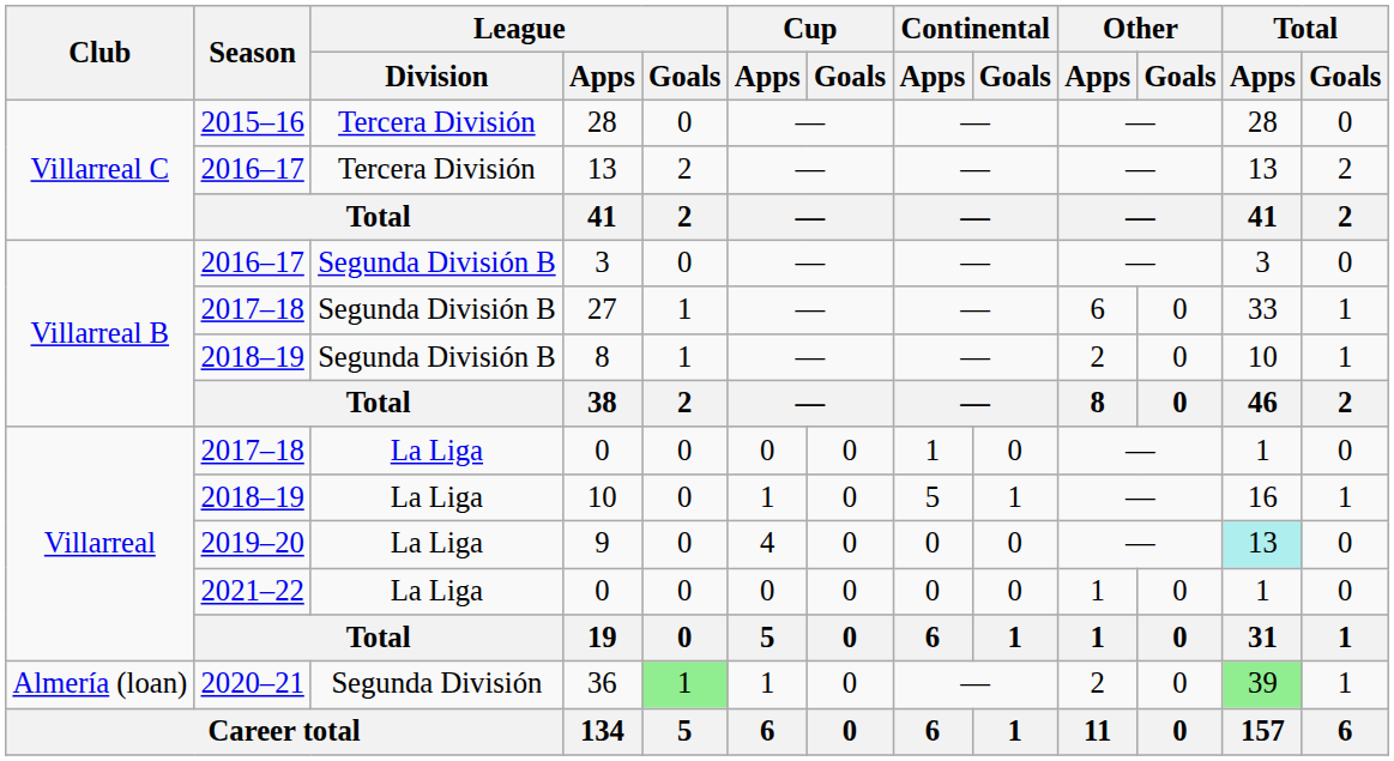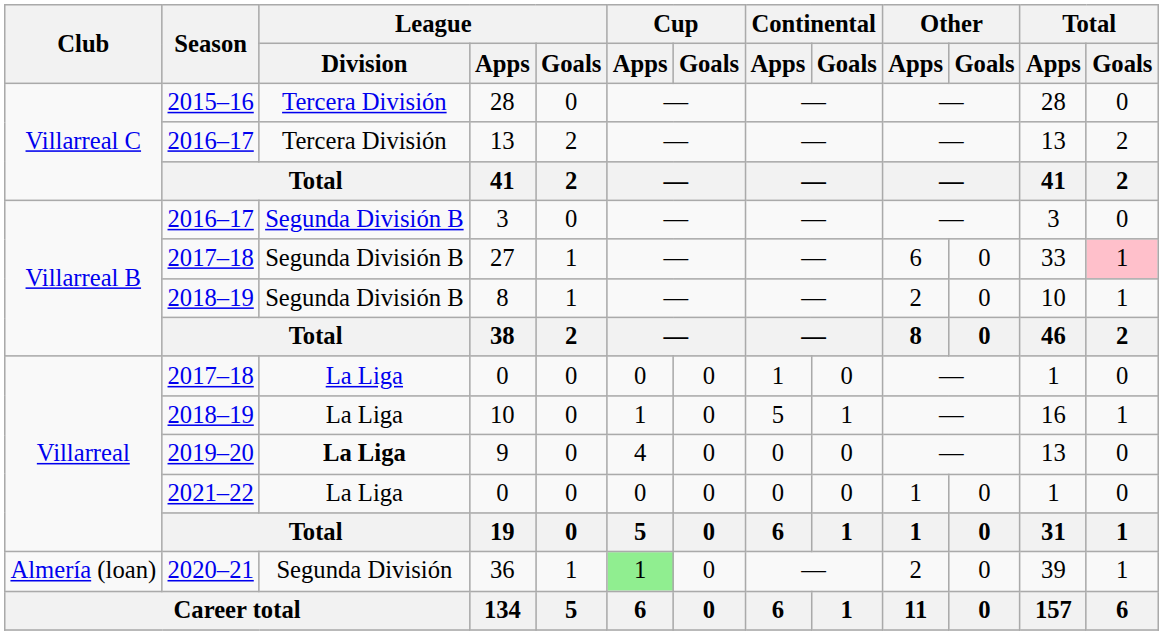27 | Total / Goals: no background -> pink background
9 | League / Division: normal -> bold
9 | Total / Apps: paleturquoise background -> no background
36 | League / Goals: lightgreen background -> no background
36 | Cup / Apps: no background -> lightgreen background
36 | Total / Apps: lightgreen background -> no background
